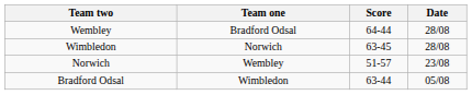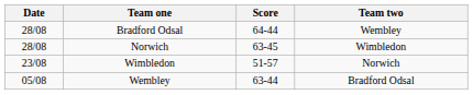columns swapped: Date <-> Team two
row 4 | Team one: Wembley -> Wimbledon
row 5 | Team one: Wimbledon -> Wembley
